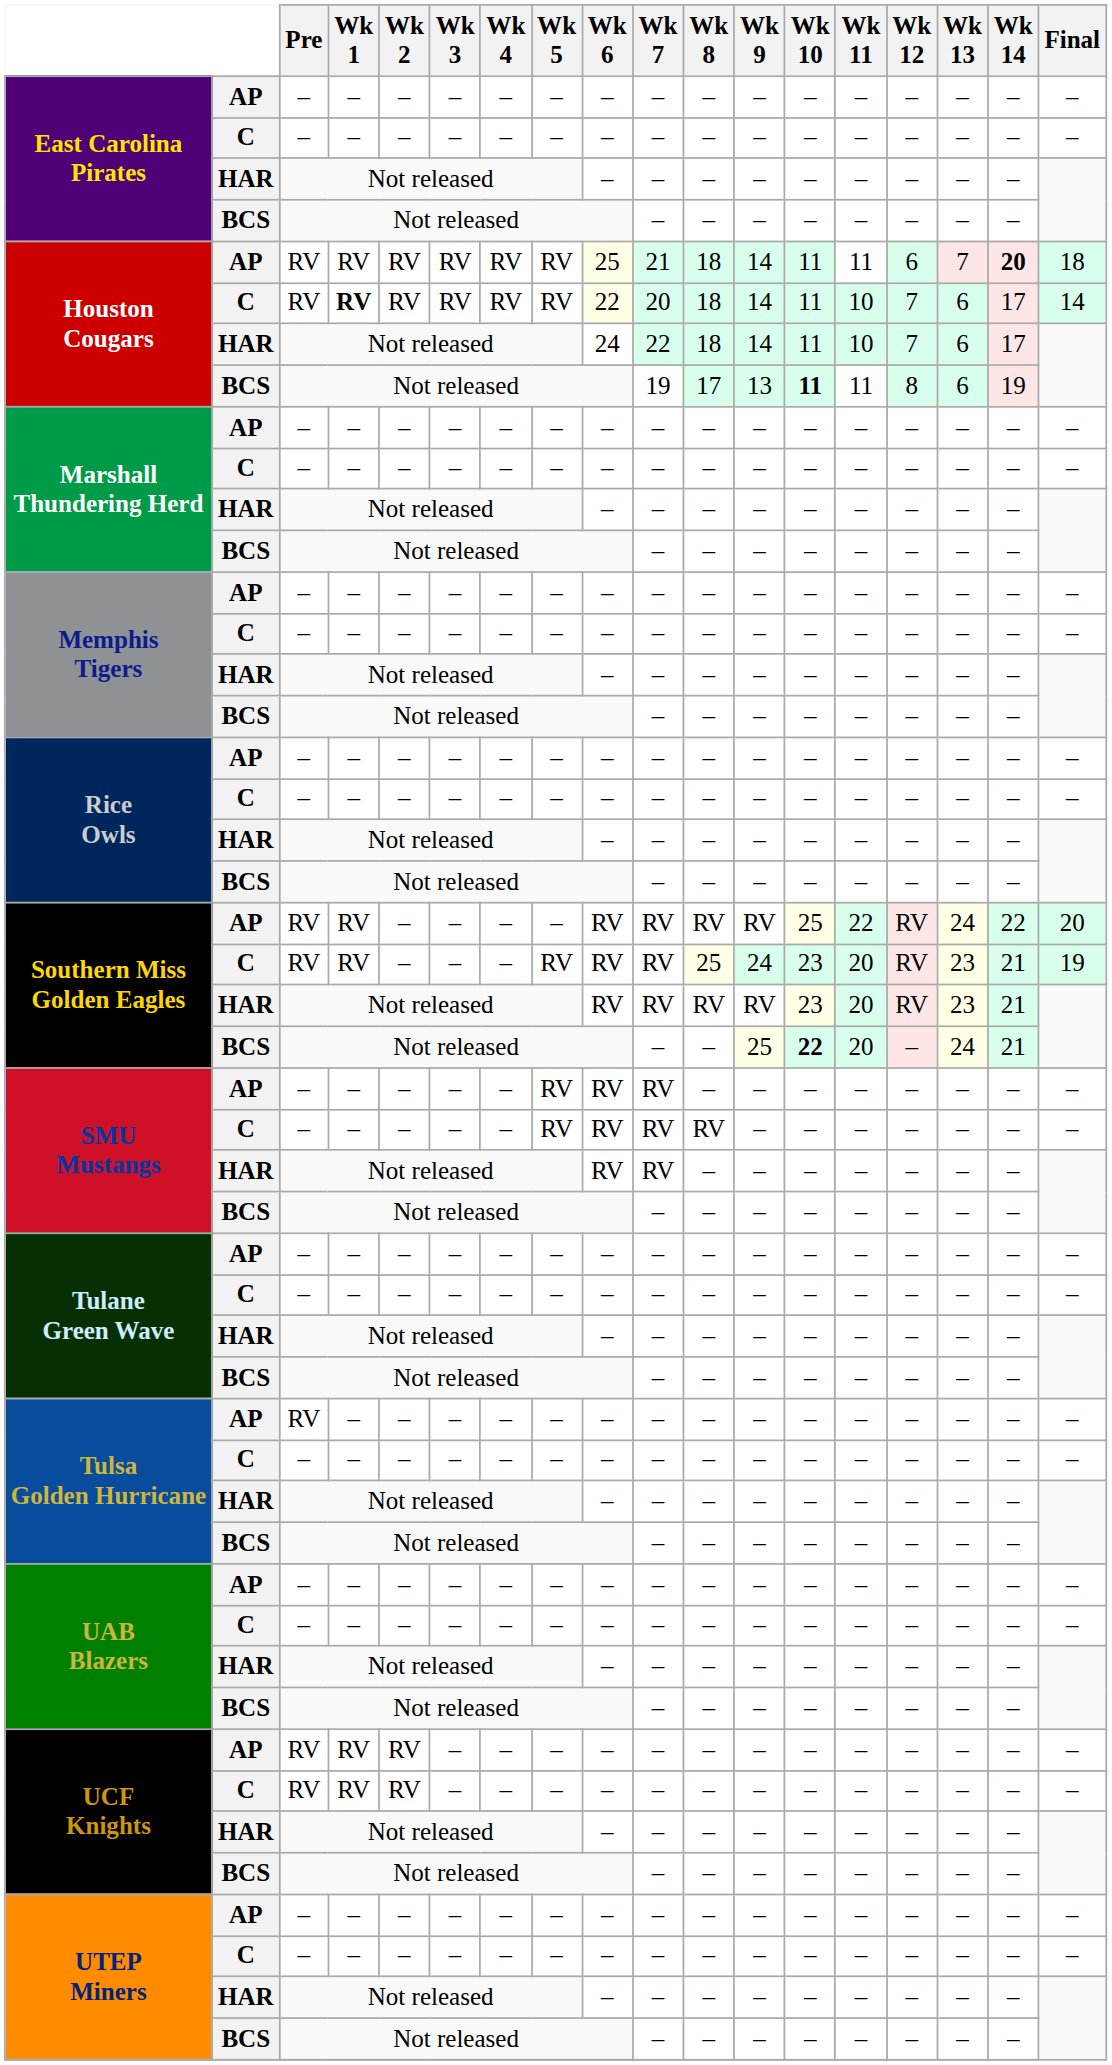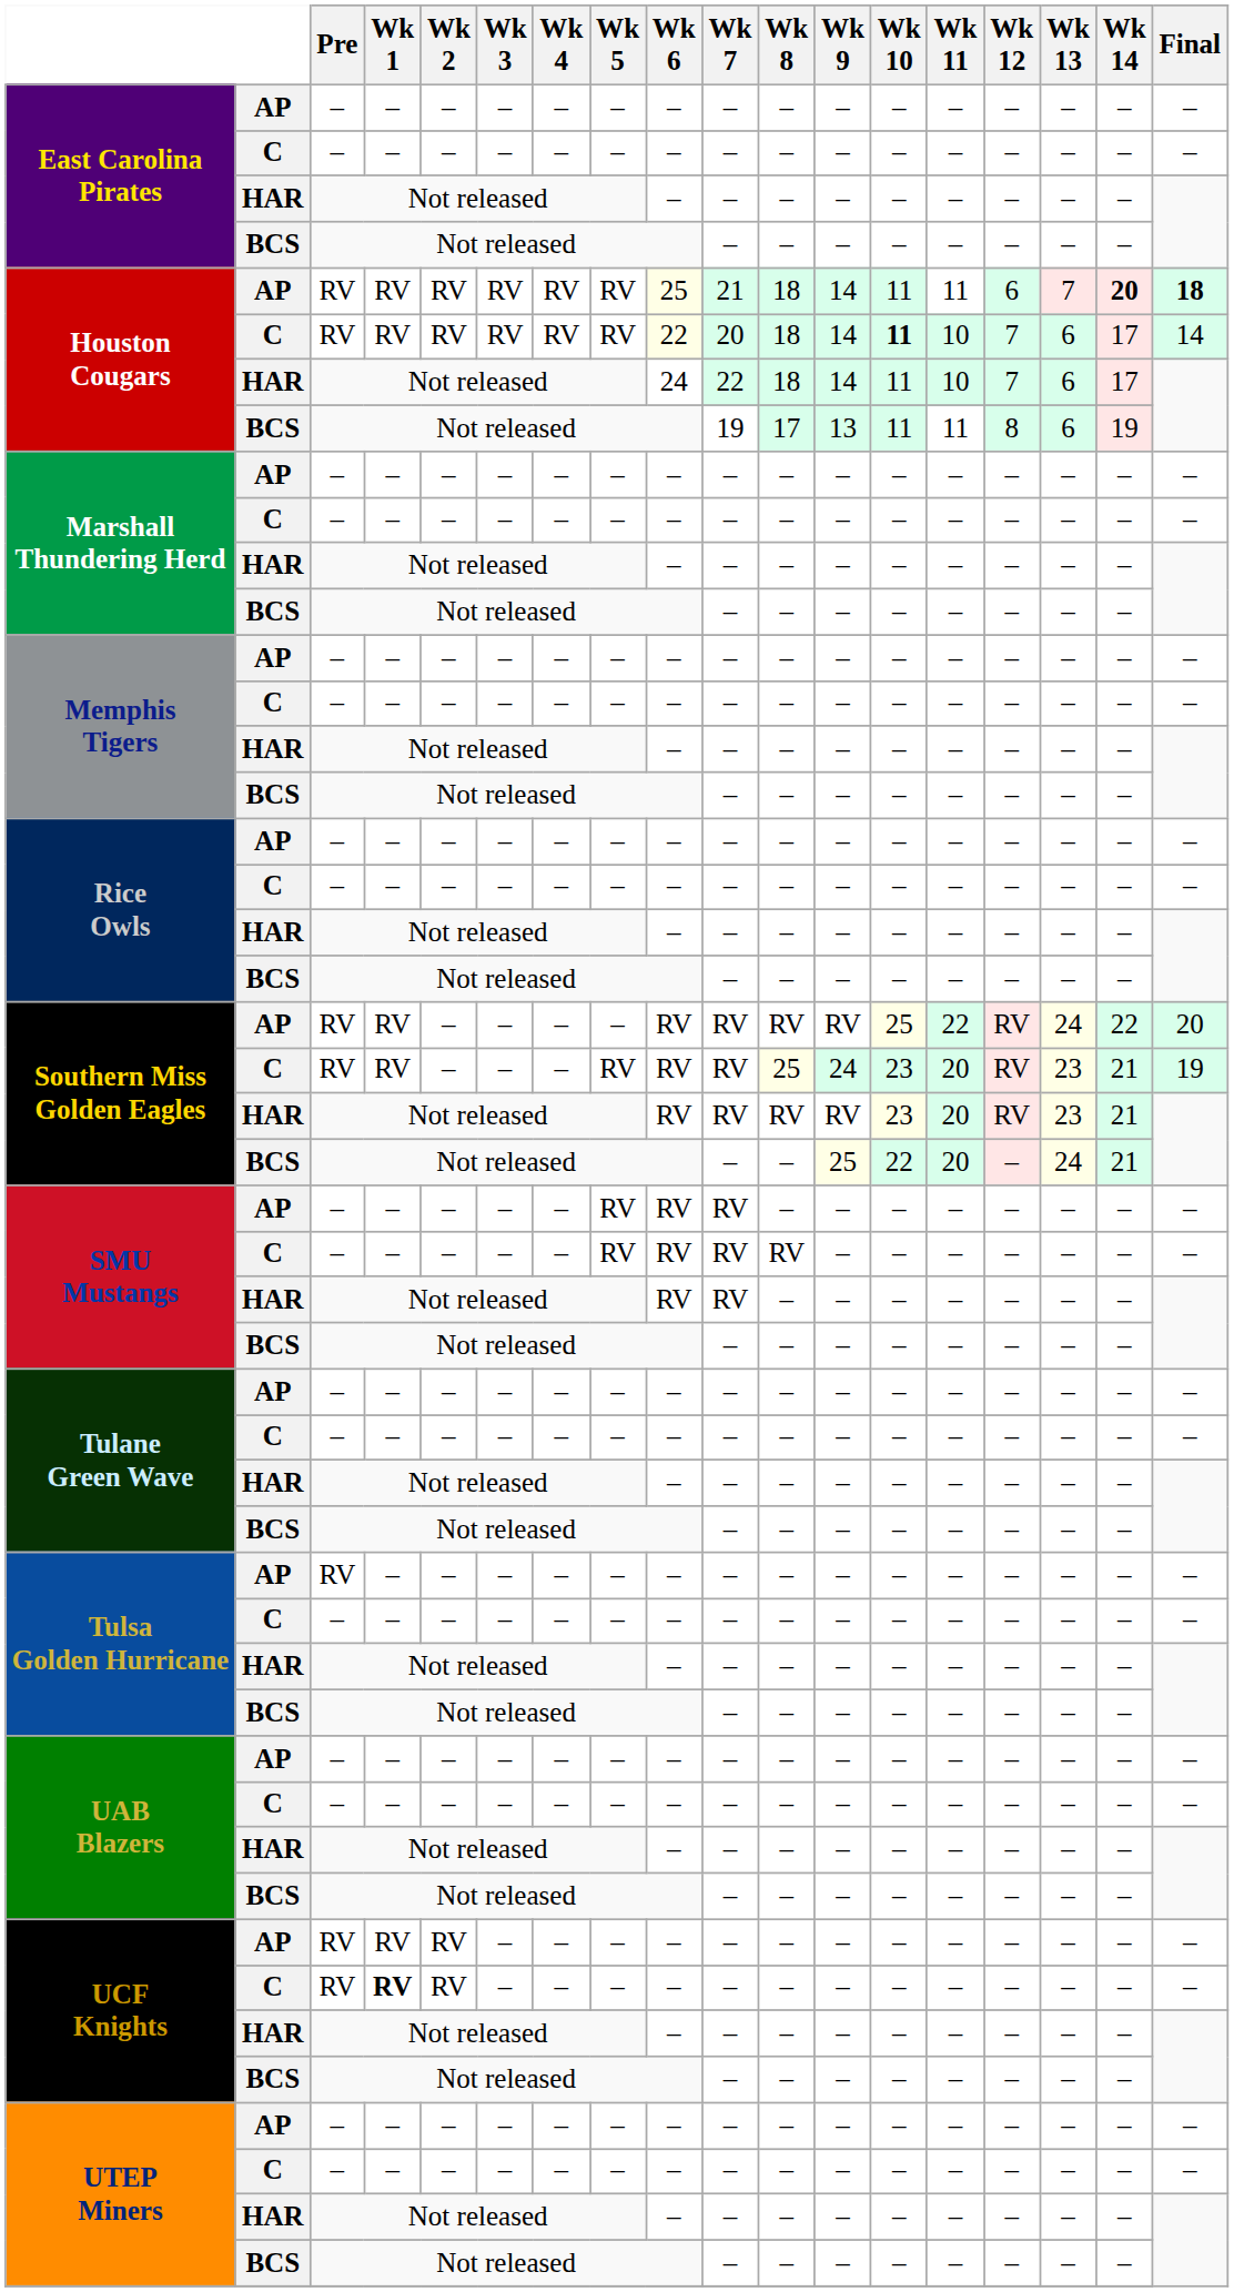Houston Cougars / AP | Final: normal -> bold
Houston Cougars / C | Wk 1: bold -> normal
Houston Cougars / C | Wk 10: normal -> bold
Houston Cougars / BCS | Wk 10: bold -> normal
Southern Miss Golden Eagles / BCS | Wk 10: bold -> normal
UCF Knights / C | Wk 1: normal -> bold
